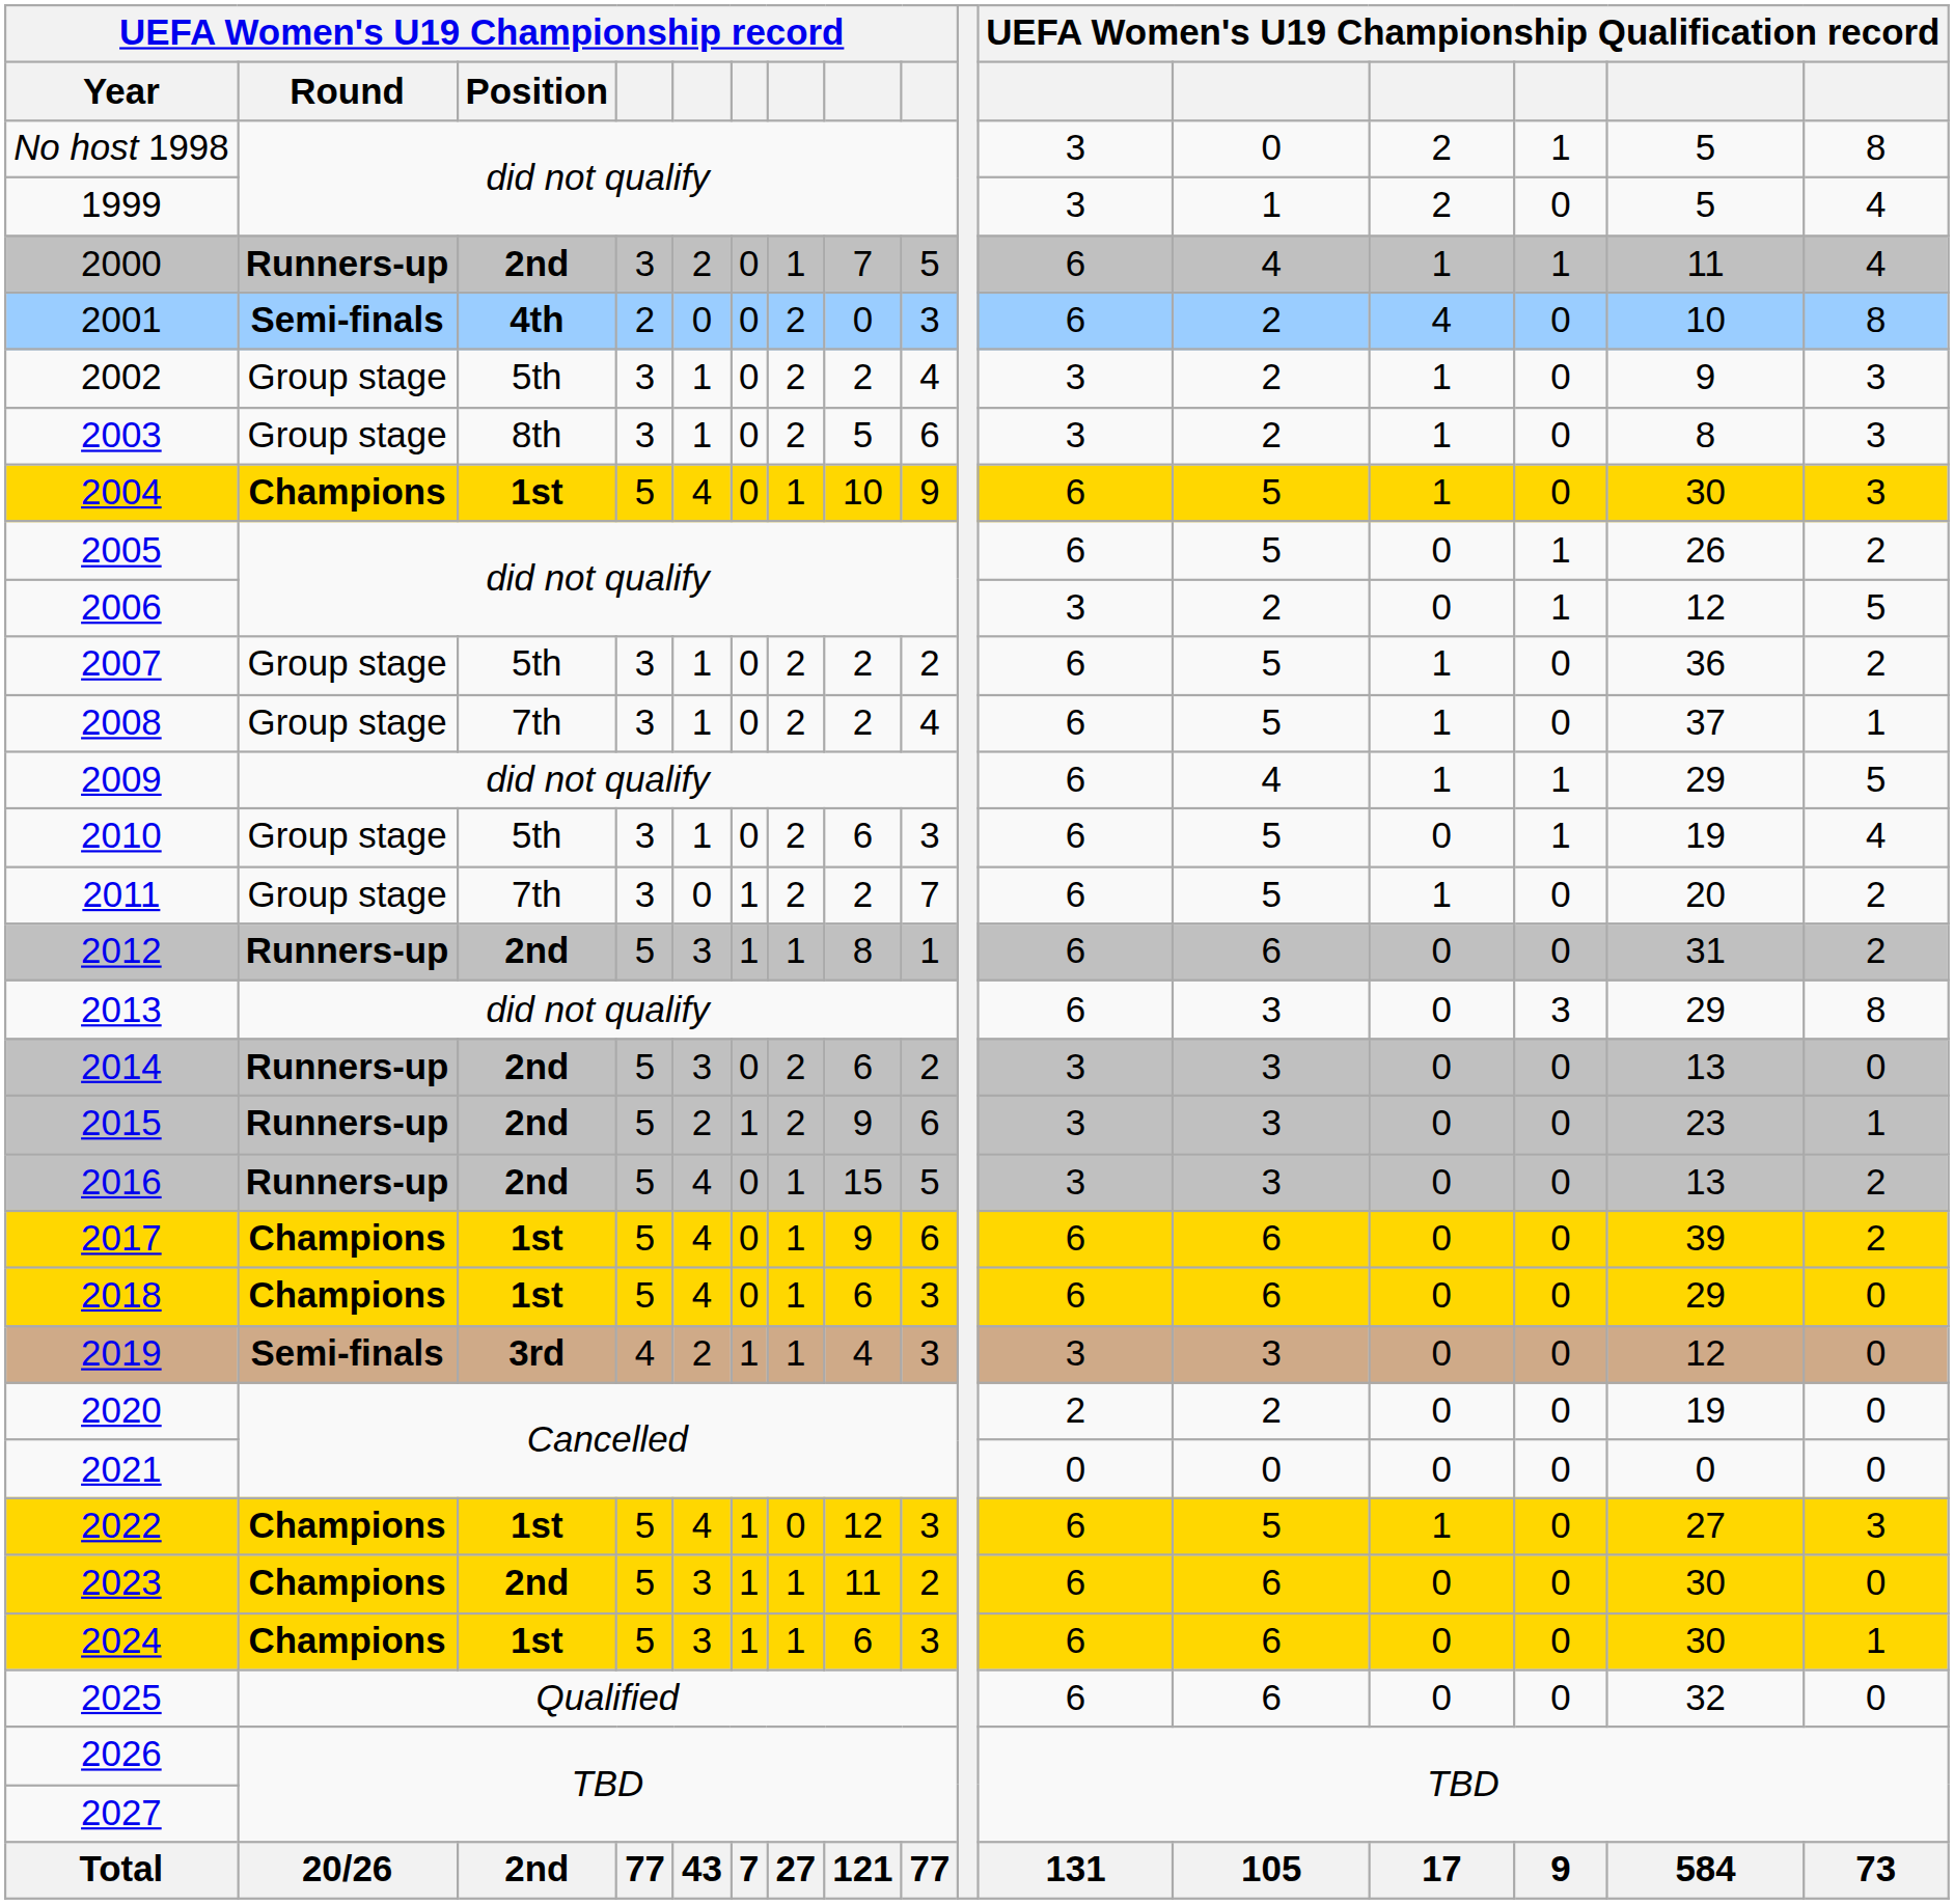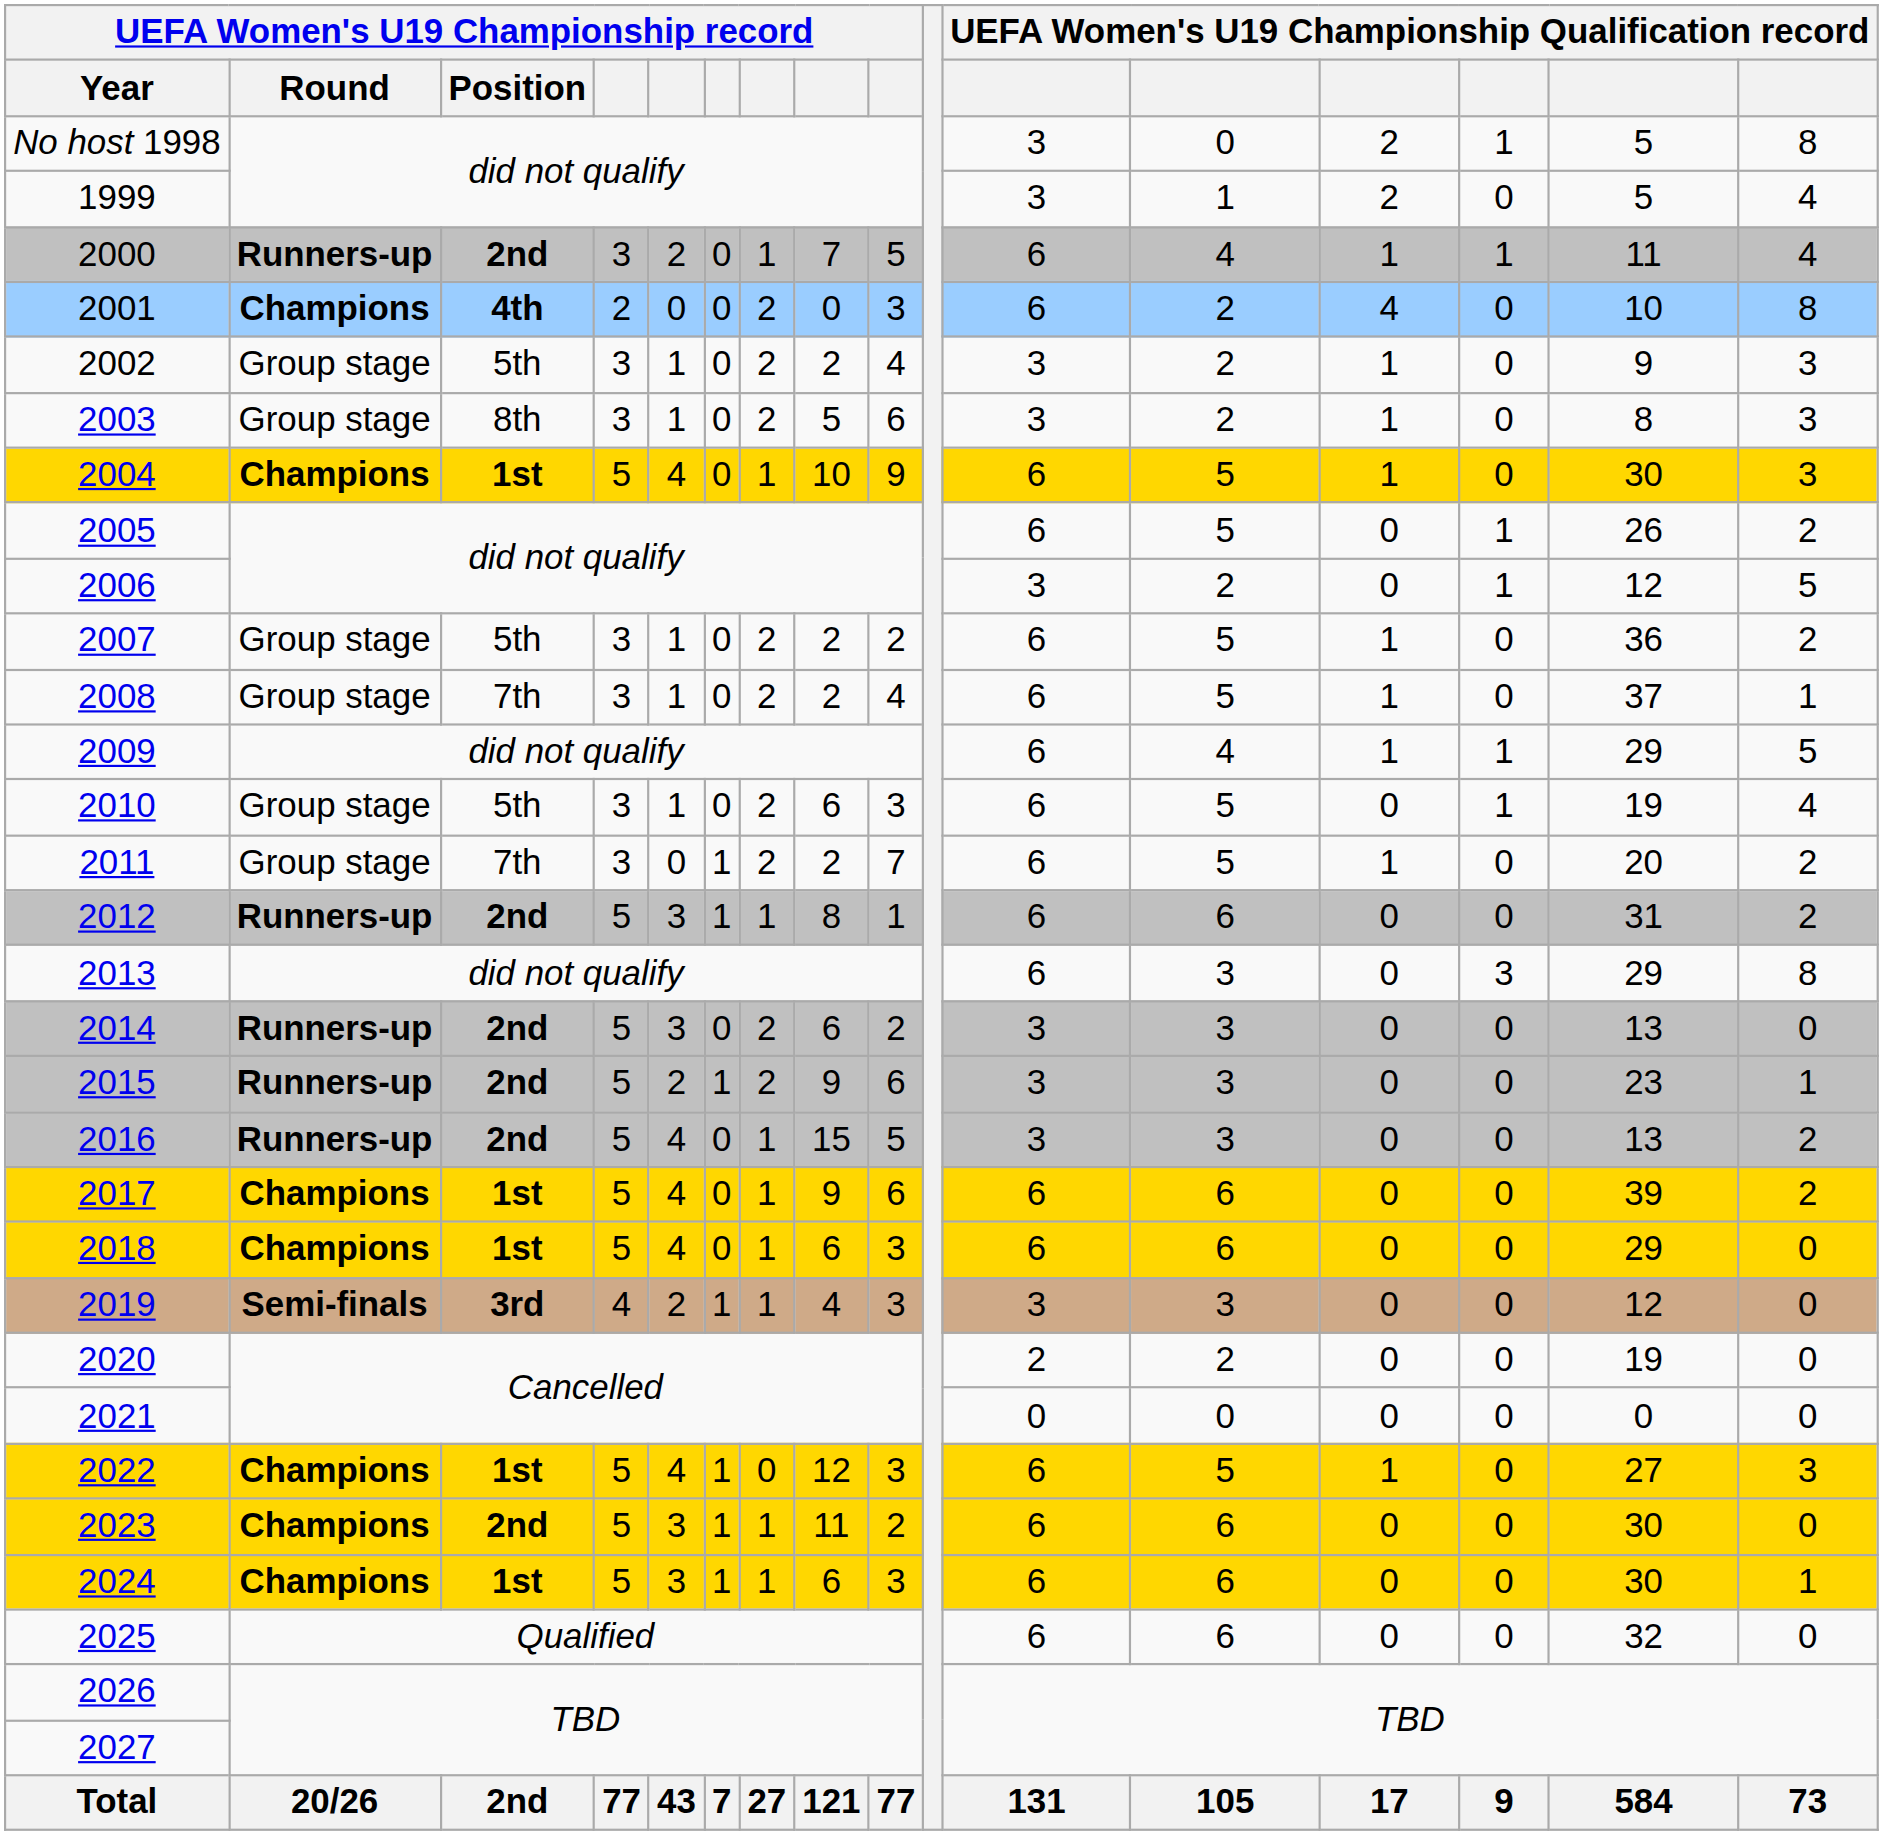2001 | UEFA Women's U19 Championship record / Round: Semi-finals -> Champions
